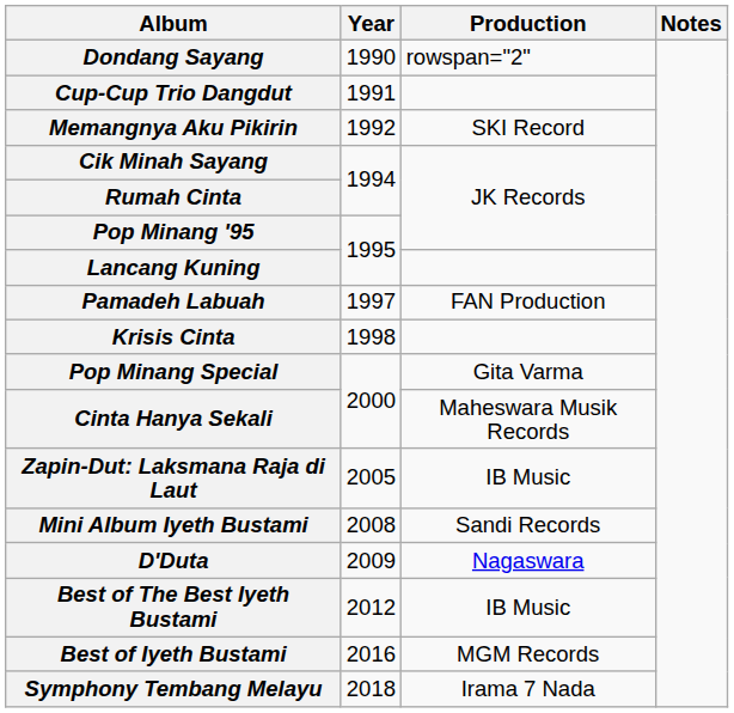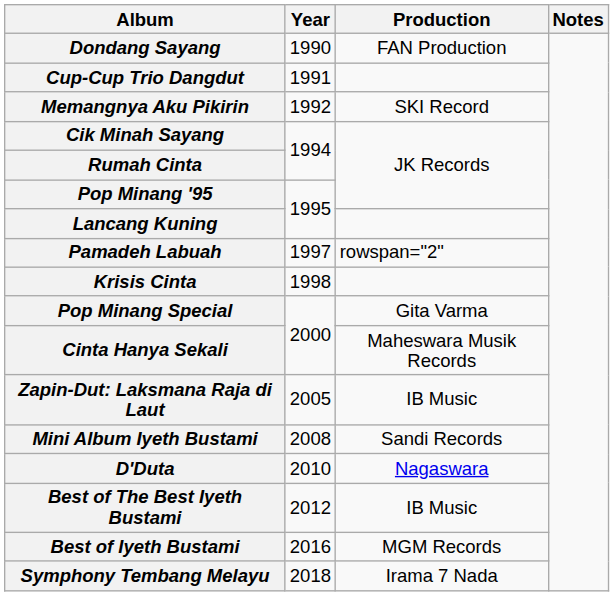Dondang Sayang | Production: rowspan="2" -> FAN Production
Pamadeh Labuah | Production: FAN Production -> rowspan="2"
D'Duta | Year: 2009 -> 2010
